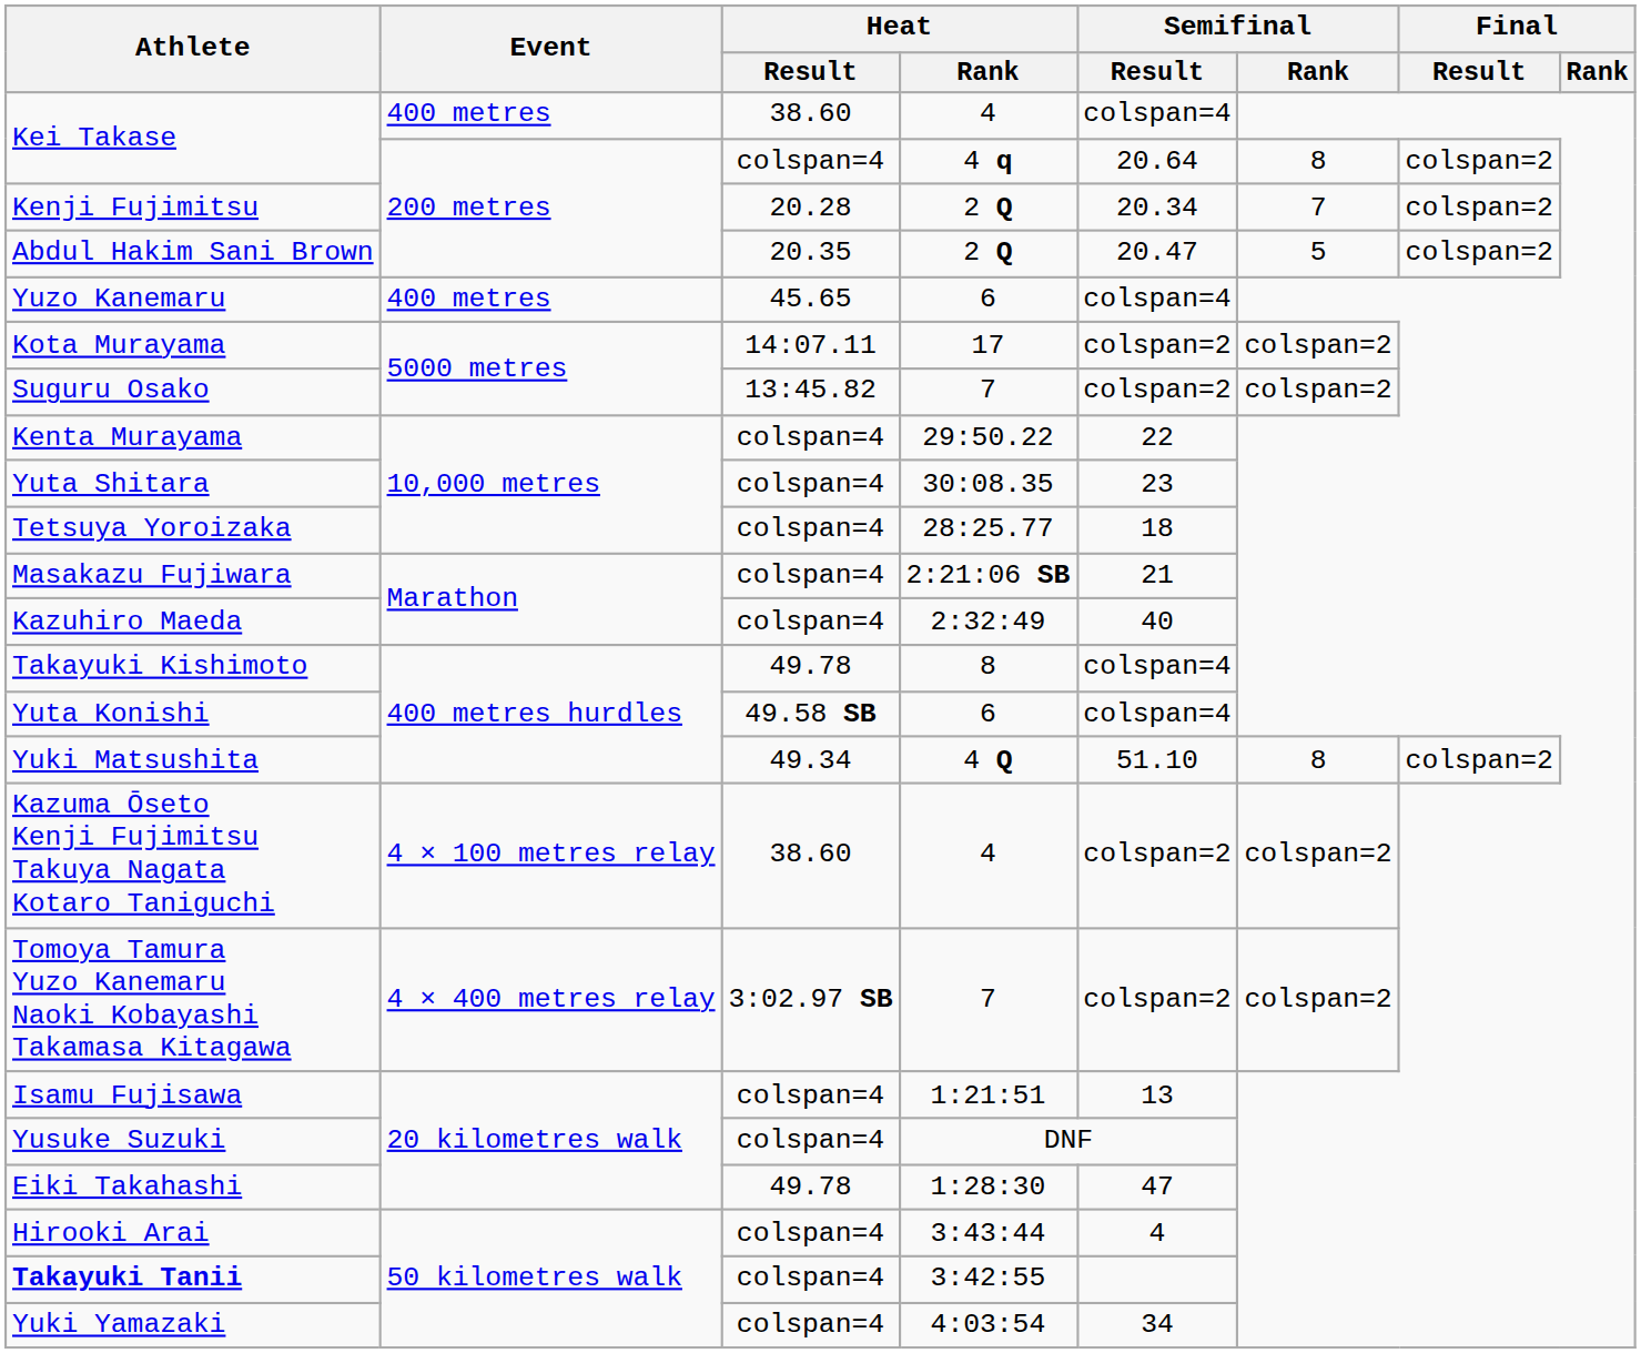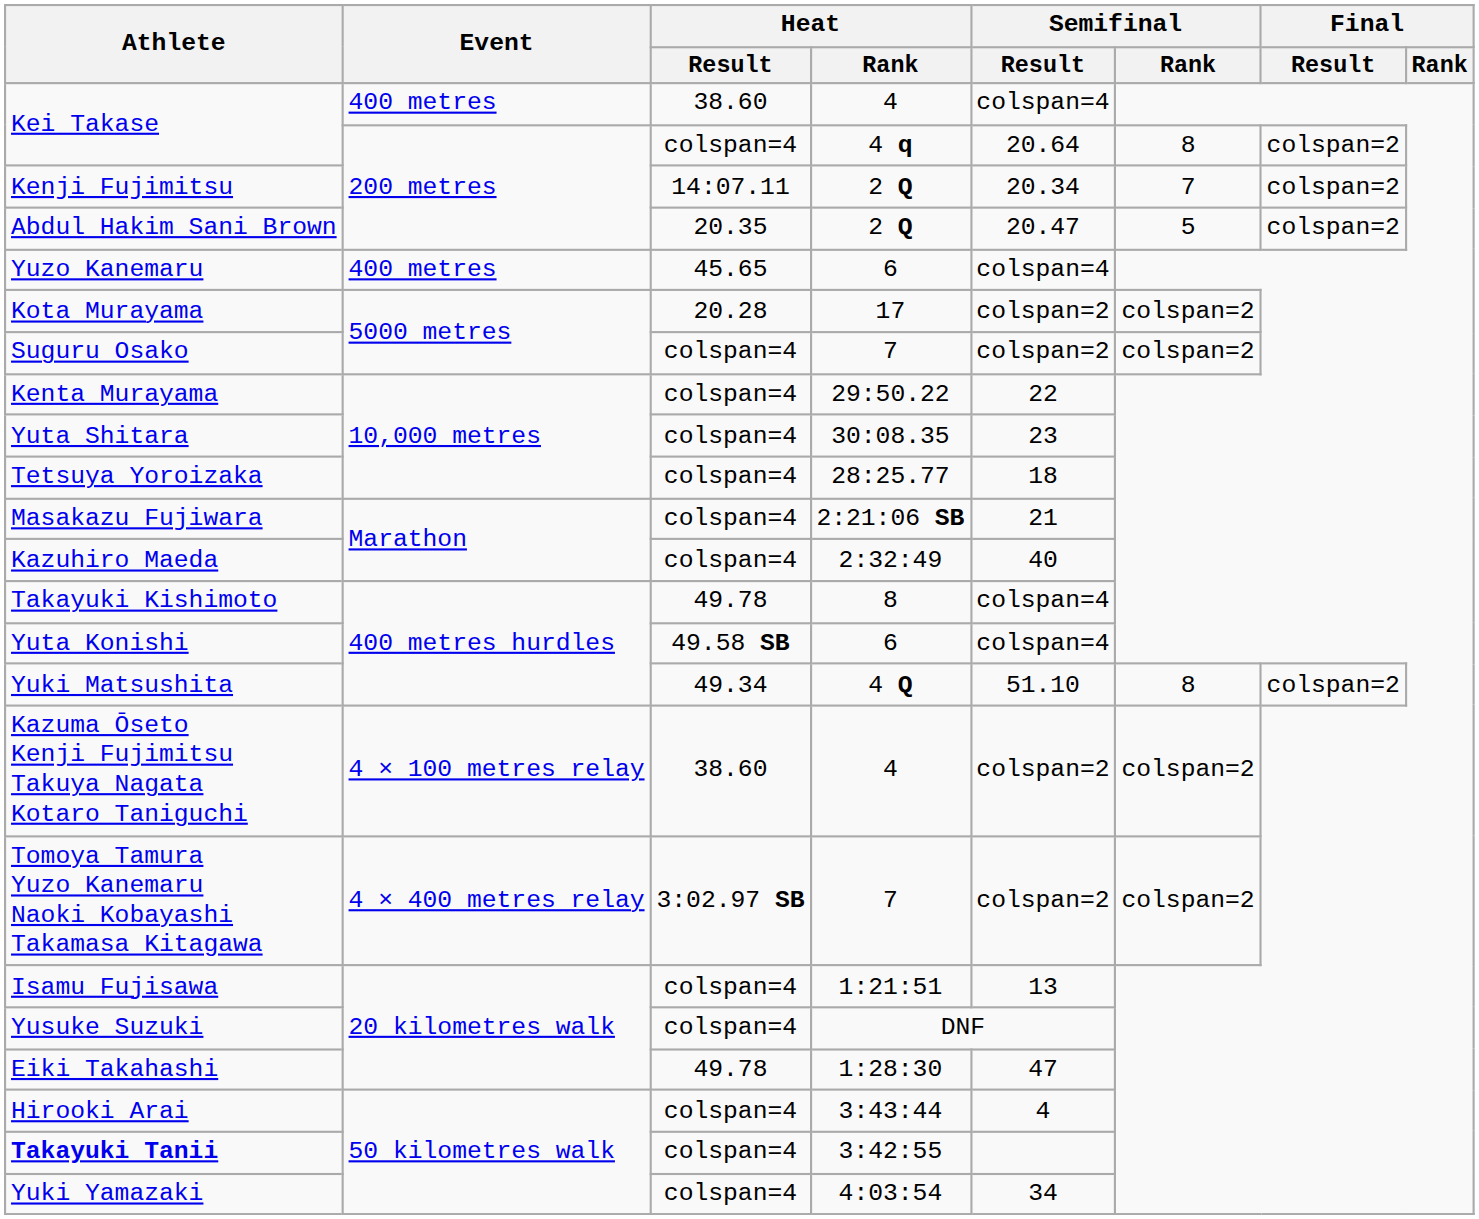Kenji Fujimitsu | Heat / Result: 20.28 -> 14:07.11
Kota Murayama | Heat / Result: 14:07.11 -> 20.28
Suguru Osako | Heat / Result: 13:45.82 -> colspan=4
